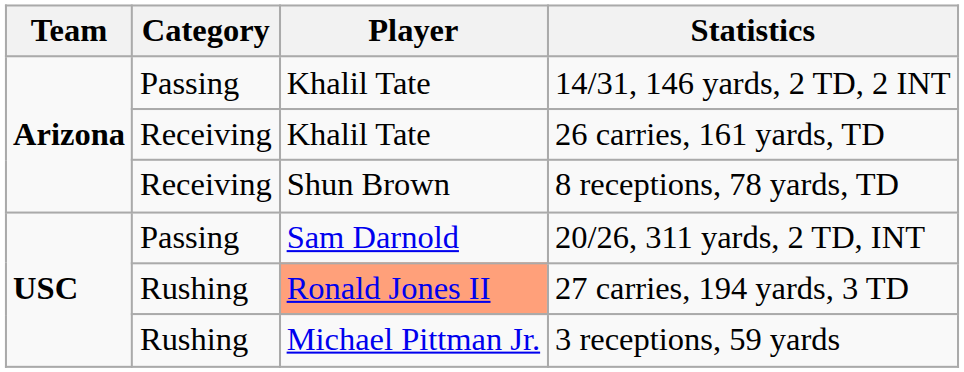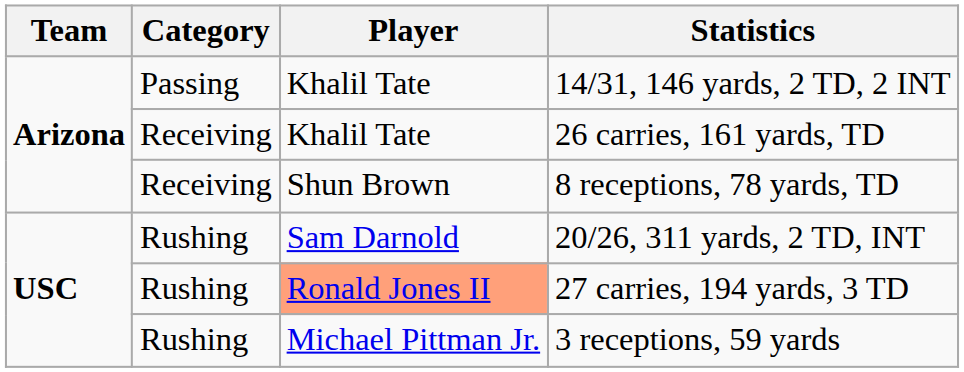20/26, 311 yards, 2 TD, INT | Category: Passing -> Rushing
